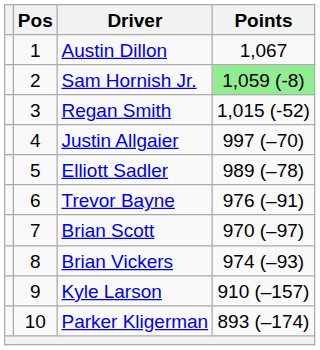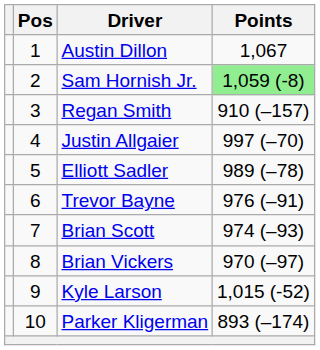Regan Smith | Points: 1,015 (-52) -> 910 (–157)
Brian Scott | Points: 970 (–97) -> 974 (–93)
Brian Vickers | Points: 974 (–93) -> 970 (–97)
Kyle Larson | Points: 910 (–157) -> 1,015 (-52)
